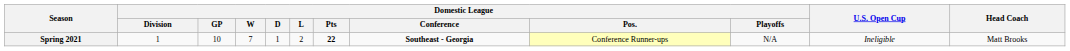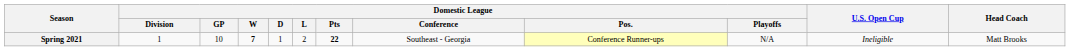Spring 2021 | Domestic League / W: normal -> bold
Spring 2021 | Domestic League / Conference: bold -> normal
